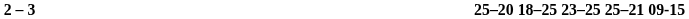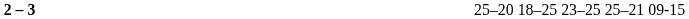row 1 | column 2: bold -> normal
